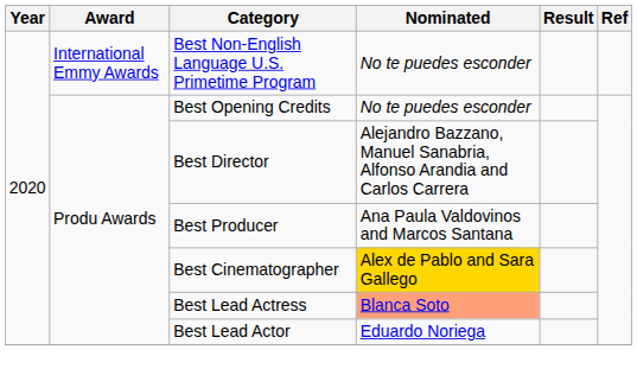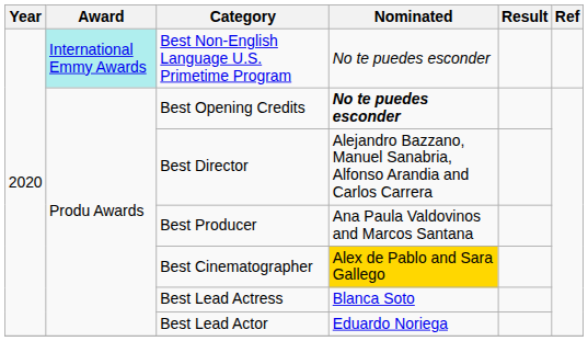Best Non-English Language U.S. Primetime Program | Award: no background -> paleturquoise background
Best Opening Credits | Nominated: normal -> bold
Best Lead Actress | Nominated: lightsalmon background -> no background
